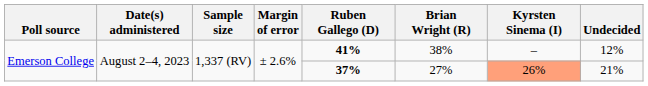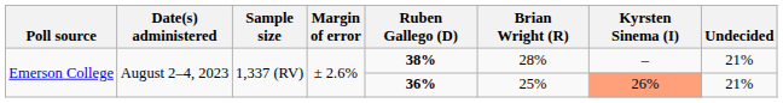row 2 | Ruben Gallego (D): 41% -> 38%
row 2 | Brian Wright (R): 38% -> 28%
row 2 | Undecided: 12% -> 21%
row 3 | Ruben Gallego (D): 37% -> 36%
row 3 | Brian Wright (R): 27% -> 25%
